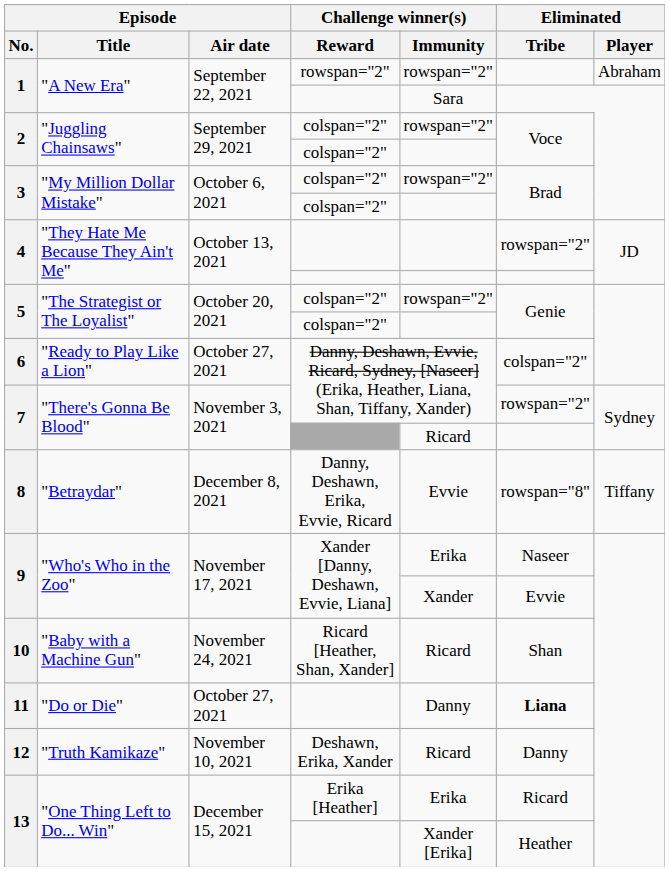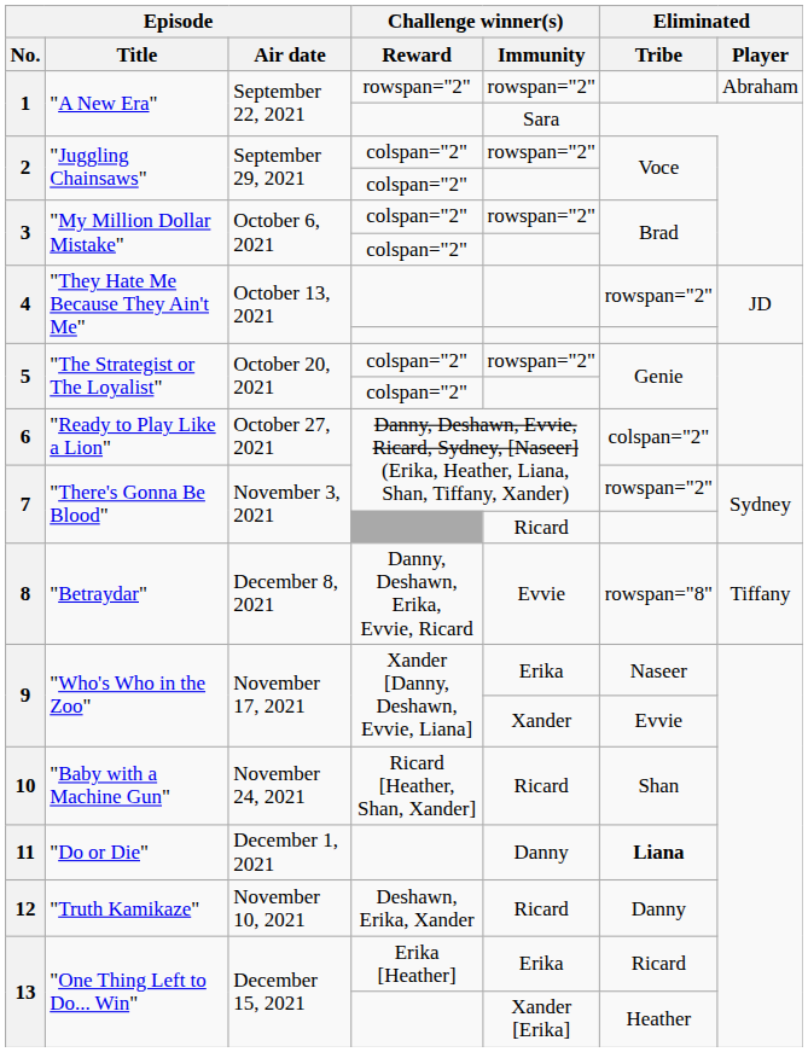11 | Episode / Air date: October 27, 2021 -> December 1, 2021
